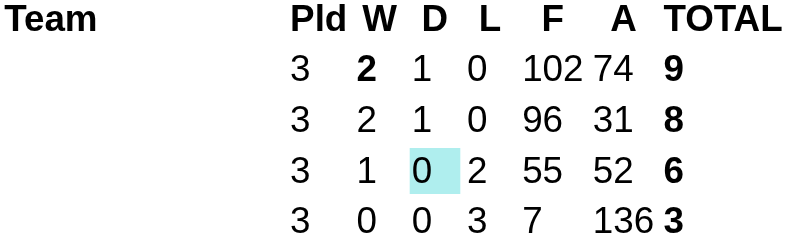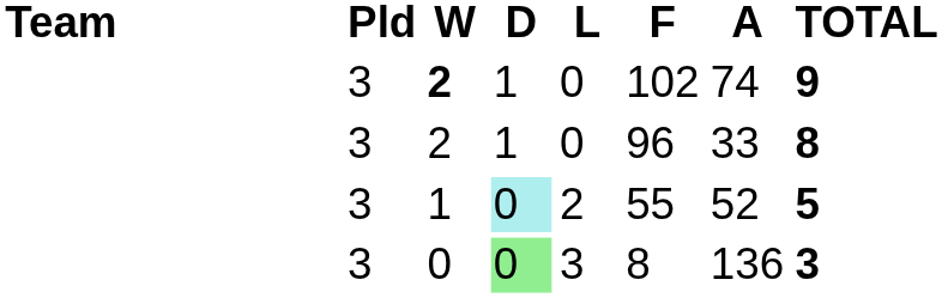row 3 | column 7: 31 -> 33
row 4 | column 8: 6 -> 5
row 5 | column 4: no background -> lightgreen background
row 5 | column 6: 7 -> 8
